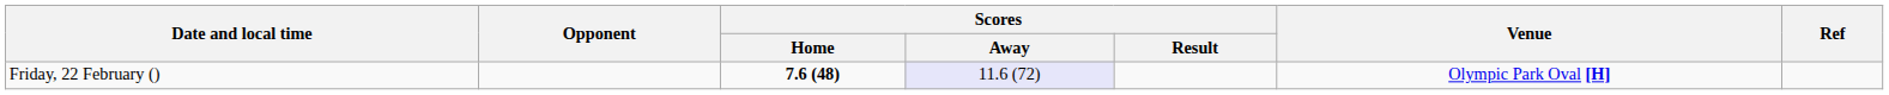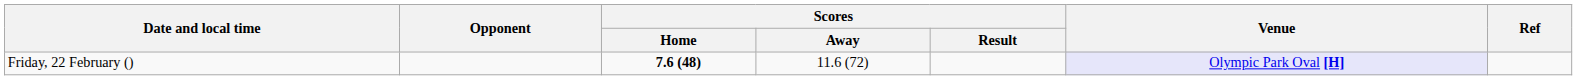Friday, 22 February () | Scores / Away: lavender background -> no background
Friday, 22 February () | Venue: no background -> lavender background
